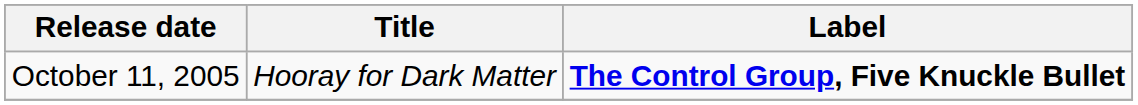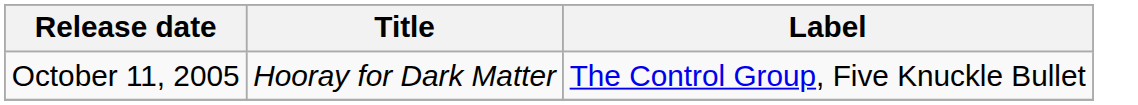October 11, 2005 | Label: bold -> normal
